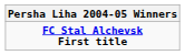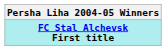row 2 | column 1: no background -> paleturquoise background
